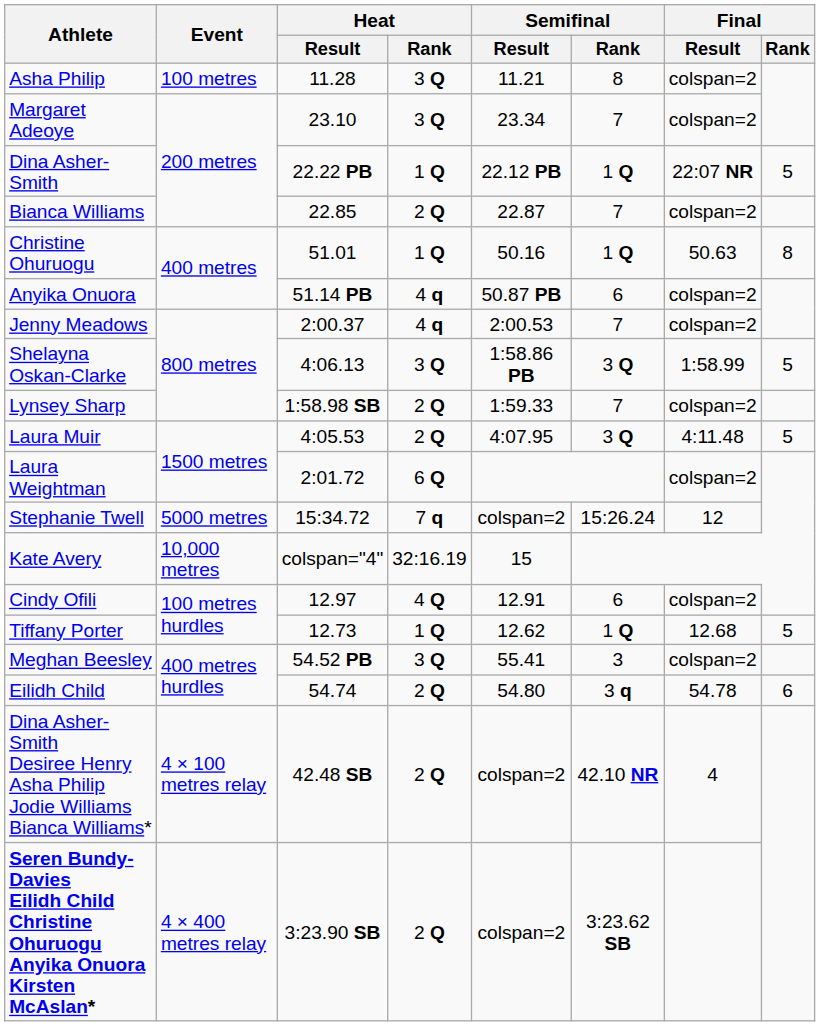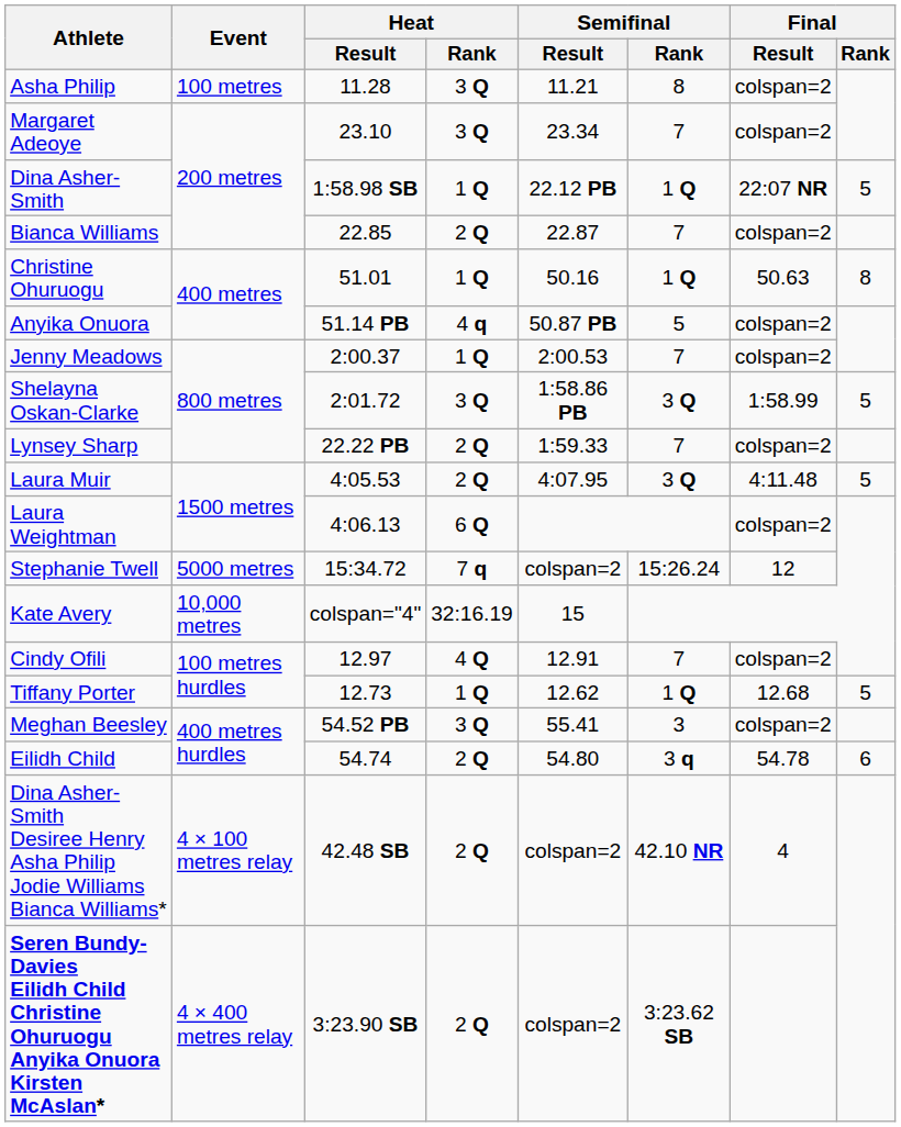Dina Asher-Smith | Heat / Result: 22.22 PB -> 1:58.98 SB
Anyika Onuora | Semifinal / Rank: 6 -> 5
Jenny Meadows | Heat / Rank: 4 q -> 1 Q
Shelayna Oskan-Clarke | Heat / Result: 4:06.13 -> 2:01.72
Lynsey Sharp | Heat / Result: 1:58.98 SB -> 22.22 PB
Laura Weightman | Heat / Result: 2:01.72 -> 4:06.13
Cindy Ofili | Semifinal / Rank: 6 -> 7
